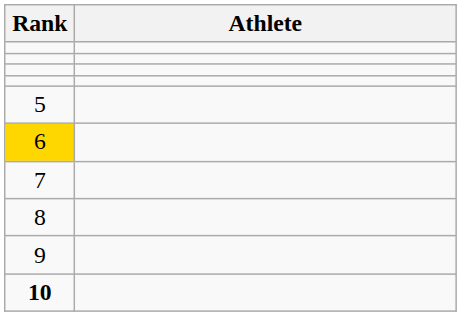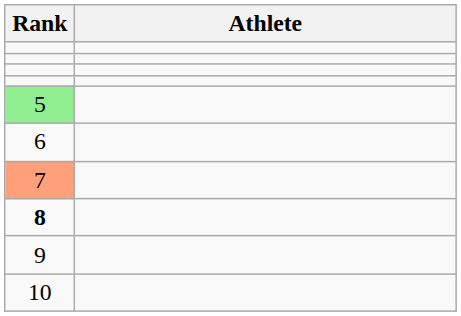row 6 | Rank: no background -> lightgreen background
row 7 | Rank: gold background -> no background
row 8 | Rank: no background -> lightsalmon background
row 9 | Rank: normal -> bold
row 11 | Rank: bold -> normal
